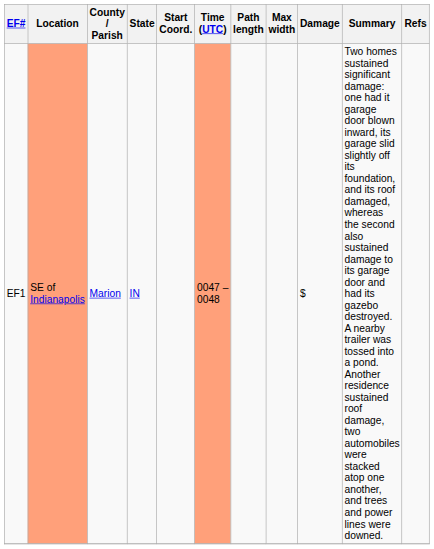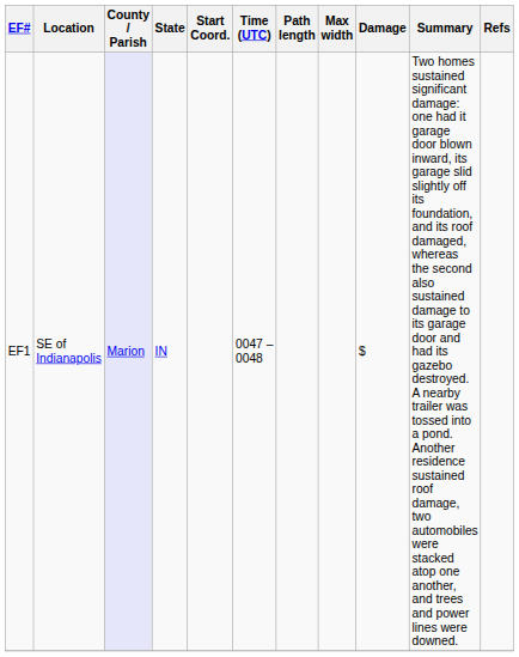EF1 | Location: lightsalmon background -> no background
EF1 | County / Parish: no background -> lavender background
EF1 | Time (UTC): lightsalmon background -> no background
